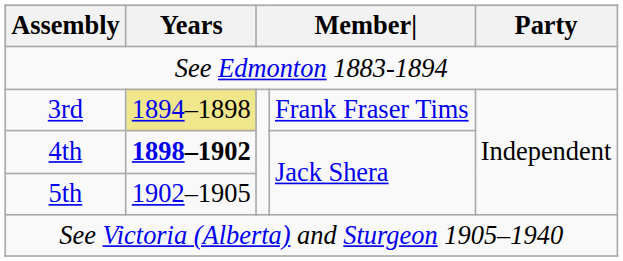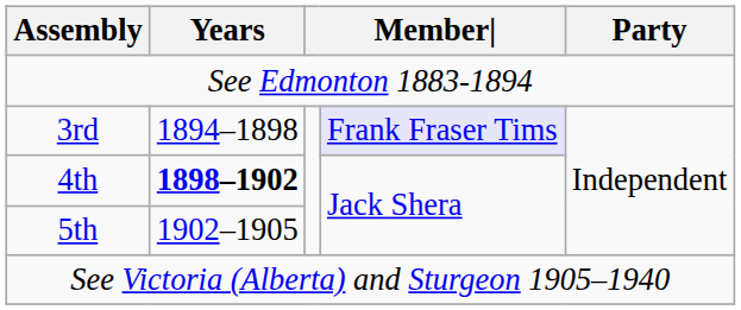3rd | Years: khaki background -> no background
3rd | column 4: no background -> lavender background
